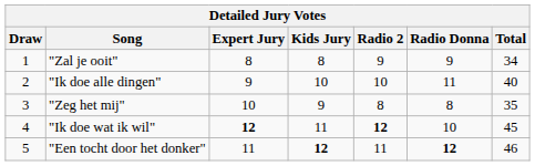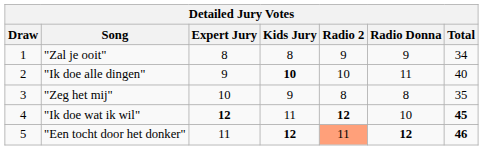"Ik doe alle dingen" | Kids Jury: normal -> bold
"Ik doe wat ik wil" | Total: normal -> bold
"Een tocht door het donker" | Radio 2: no background -> lightsalmon background
"Een tocht door het donker" | Total: normal -> bold
